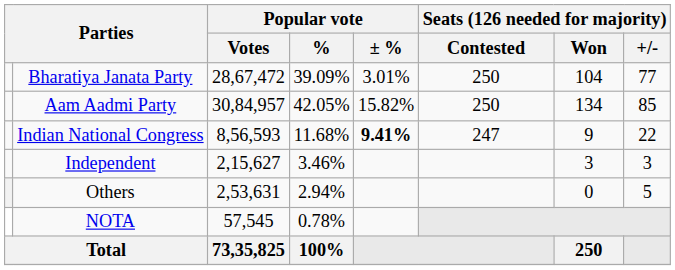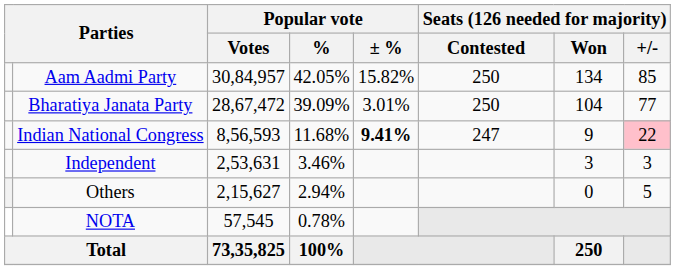rows swapped: Aam Aadmi Party <-> Bharatiya Janata Party
Indian National Congress | Seats (126 needed for majority) / +/-: no background -> pink background
Independent | Popular vote / Votes: 2,15,627 -> 2,53,631
Others | Popular vote / Votes: 2,53,631 -> 2,15,627
